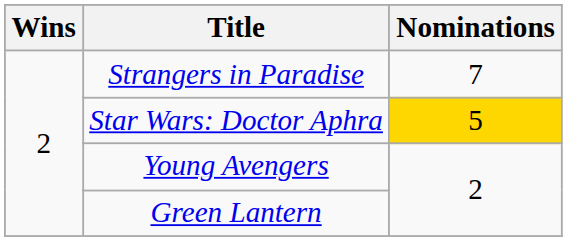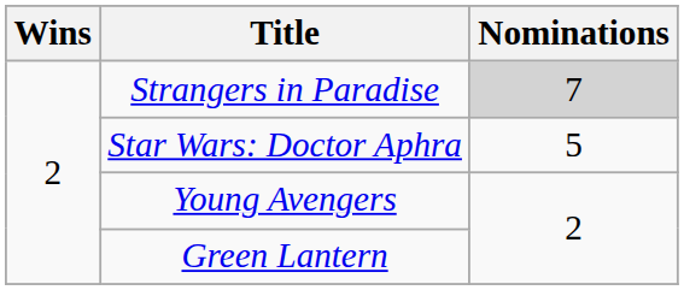Strangers in Paradise | Nominations: no background -> lightgrey background
Star Wars: Doctor Aphra | Nominations: gold background -> no background
